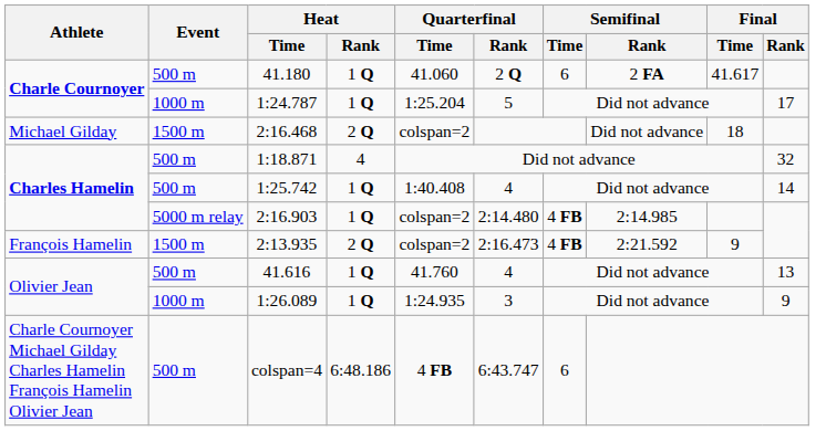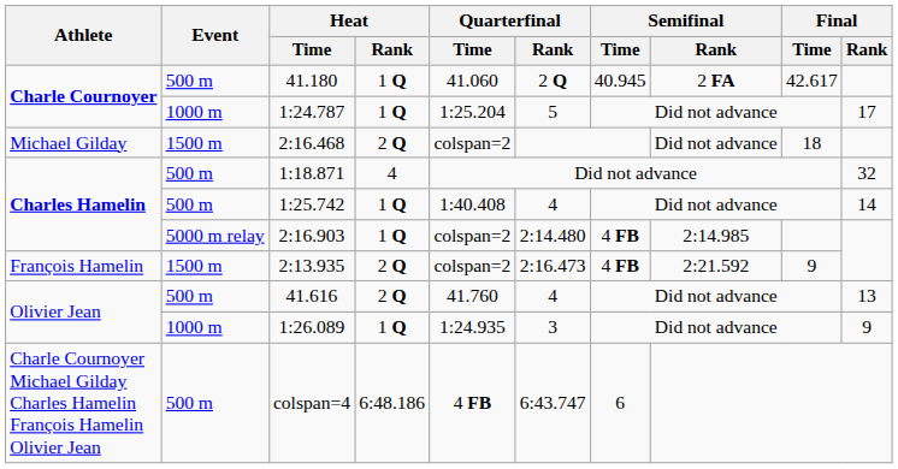41.180 | Semifinal / Time: 6 -> 40.945
41.180 | Final / Time: 41.617 -> 42.617
41.616 | Heat / Rank: 1 Q -> 2 Q
